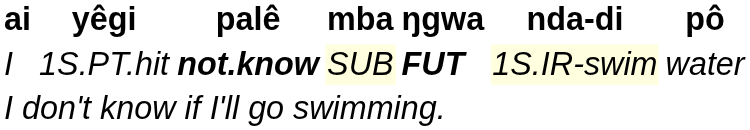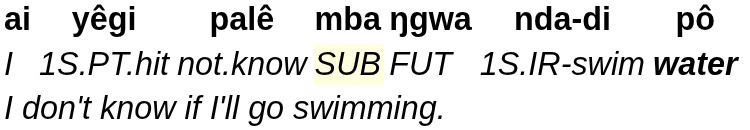I | palê: bold -> normal
I | ŋgwa: bold -> normal
I | nda-di: lightyellow background -> no background
I | pô: normal -> bold
